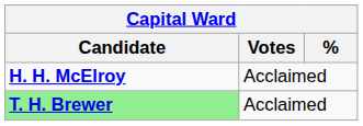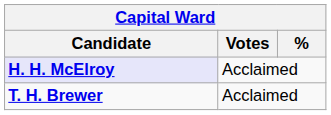H. H. McElroy | Candidate: no background -> lavender background
T. H. Brewer | Candidate: lightgreen background -> no background
